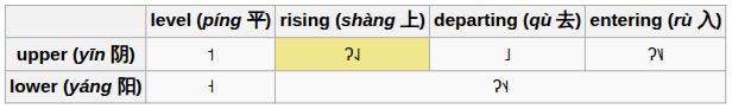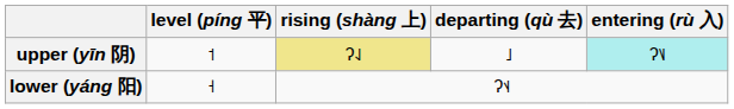upper (yīn 阴) | entering (rù 入): no background -> paleturquoise background
